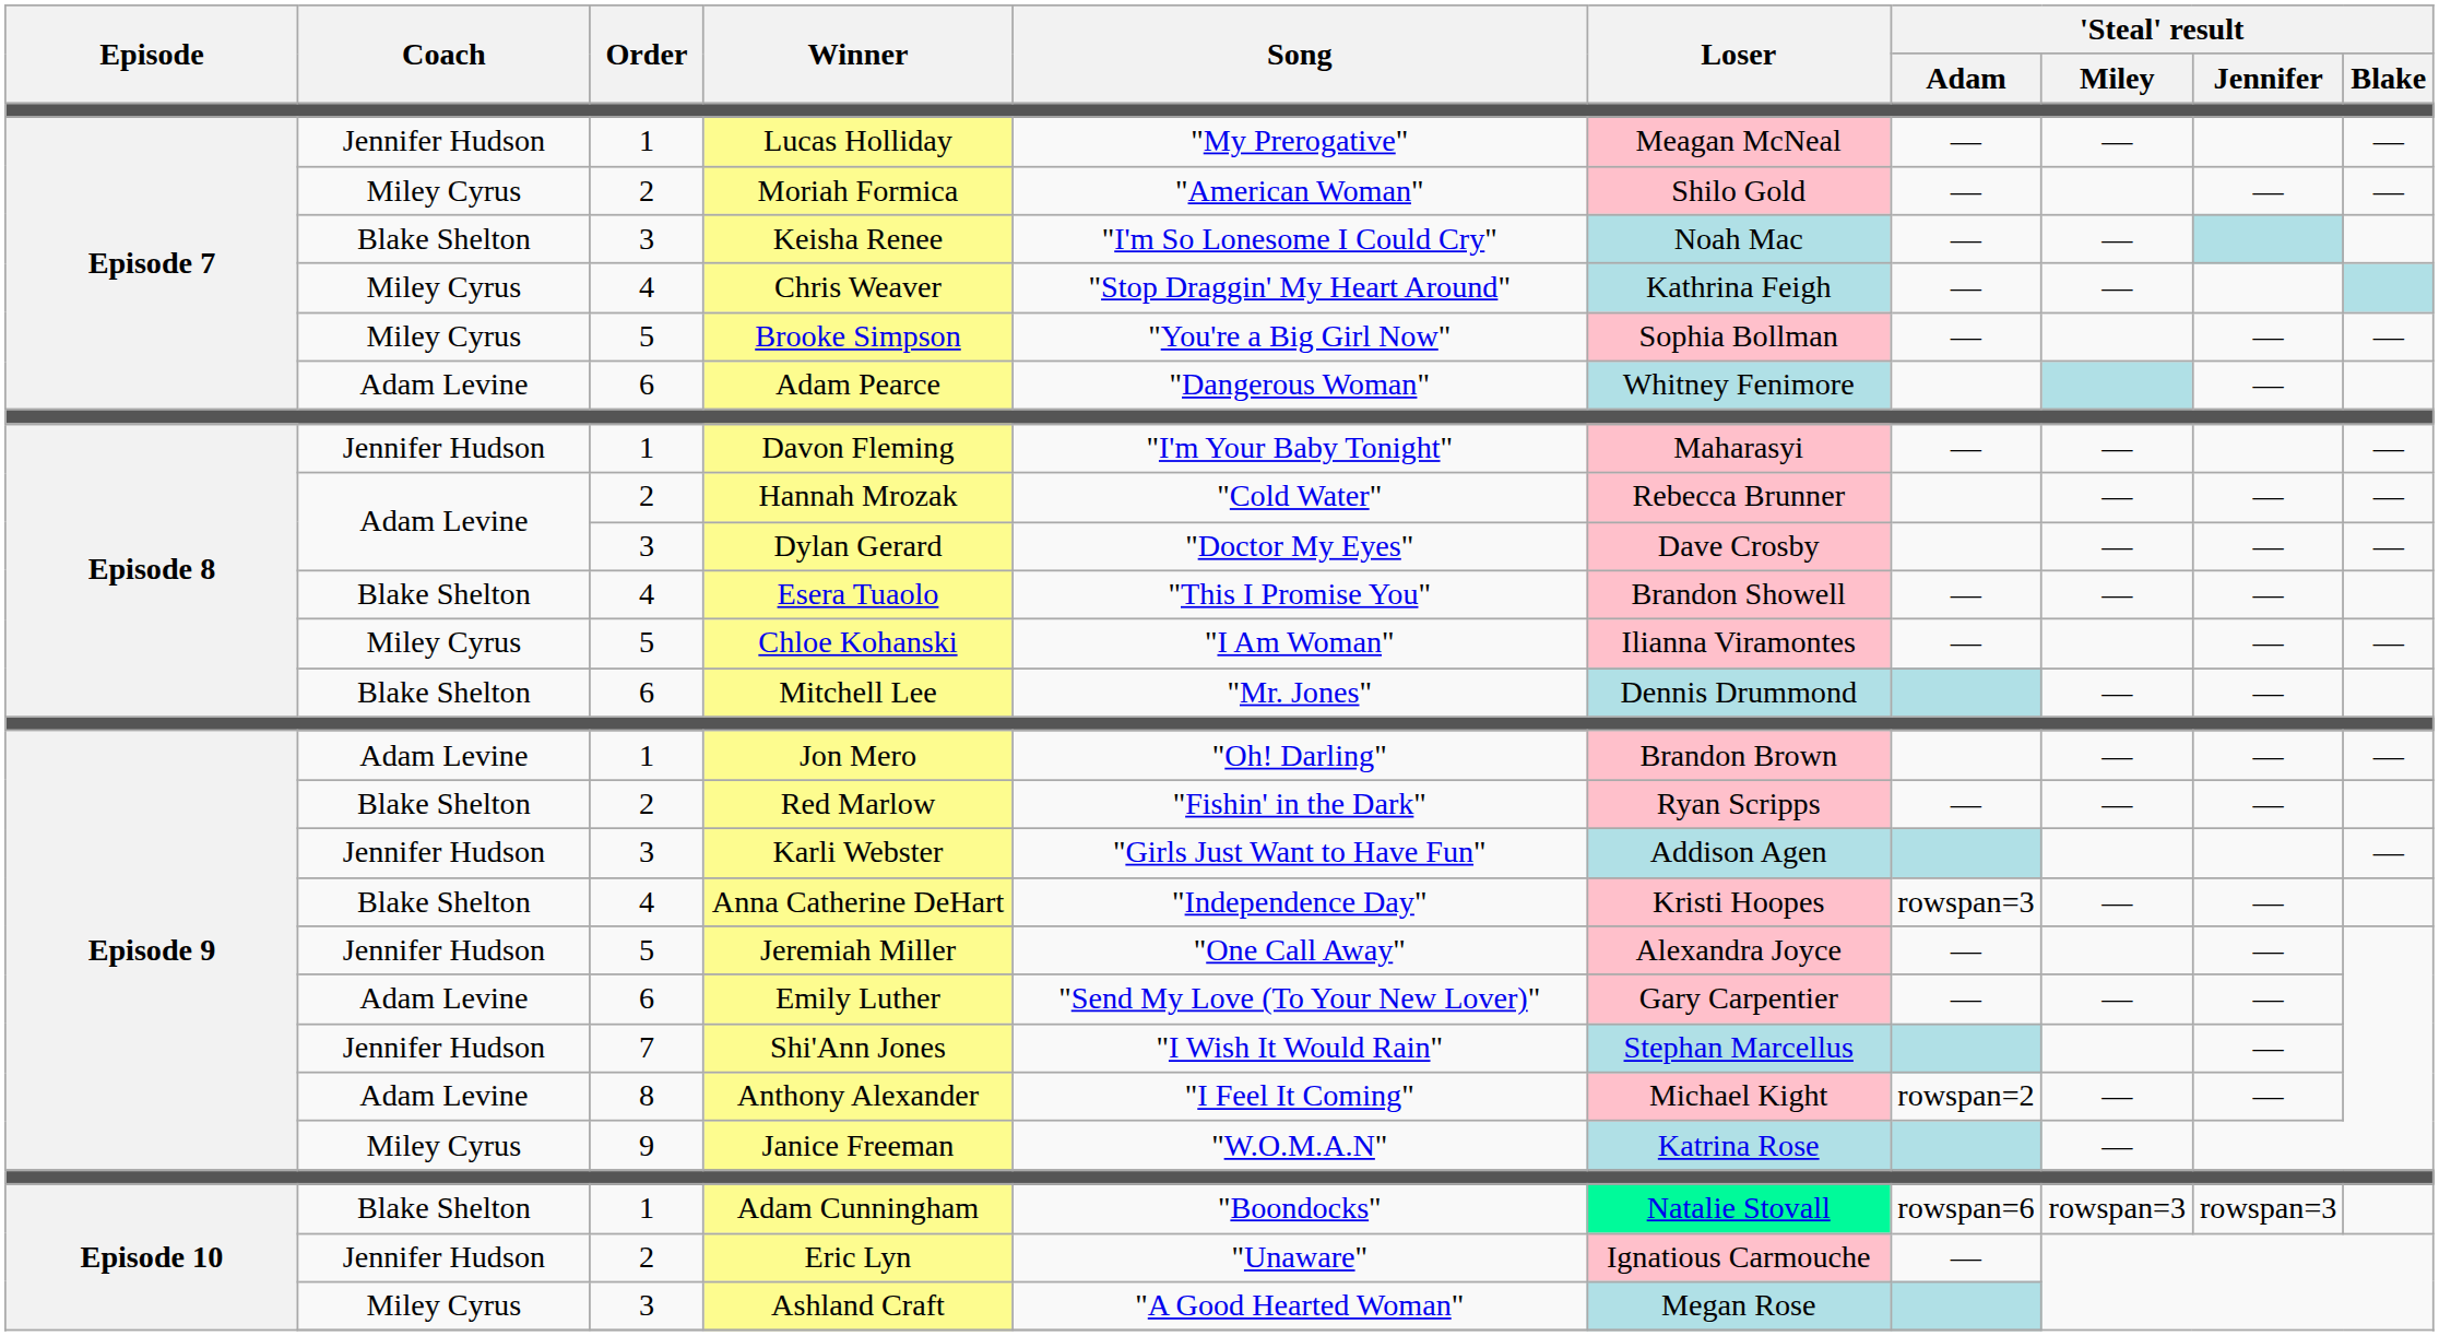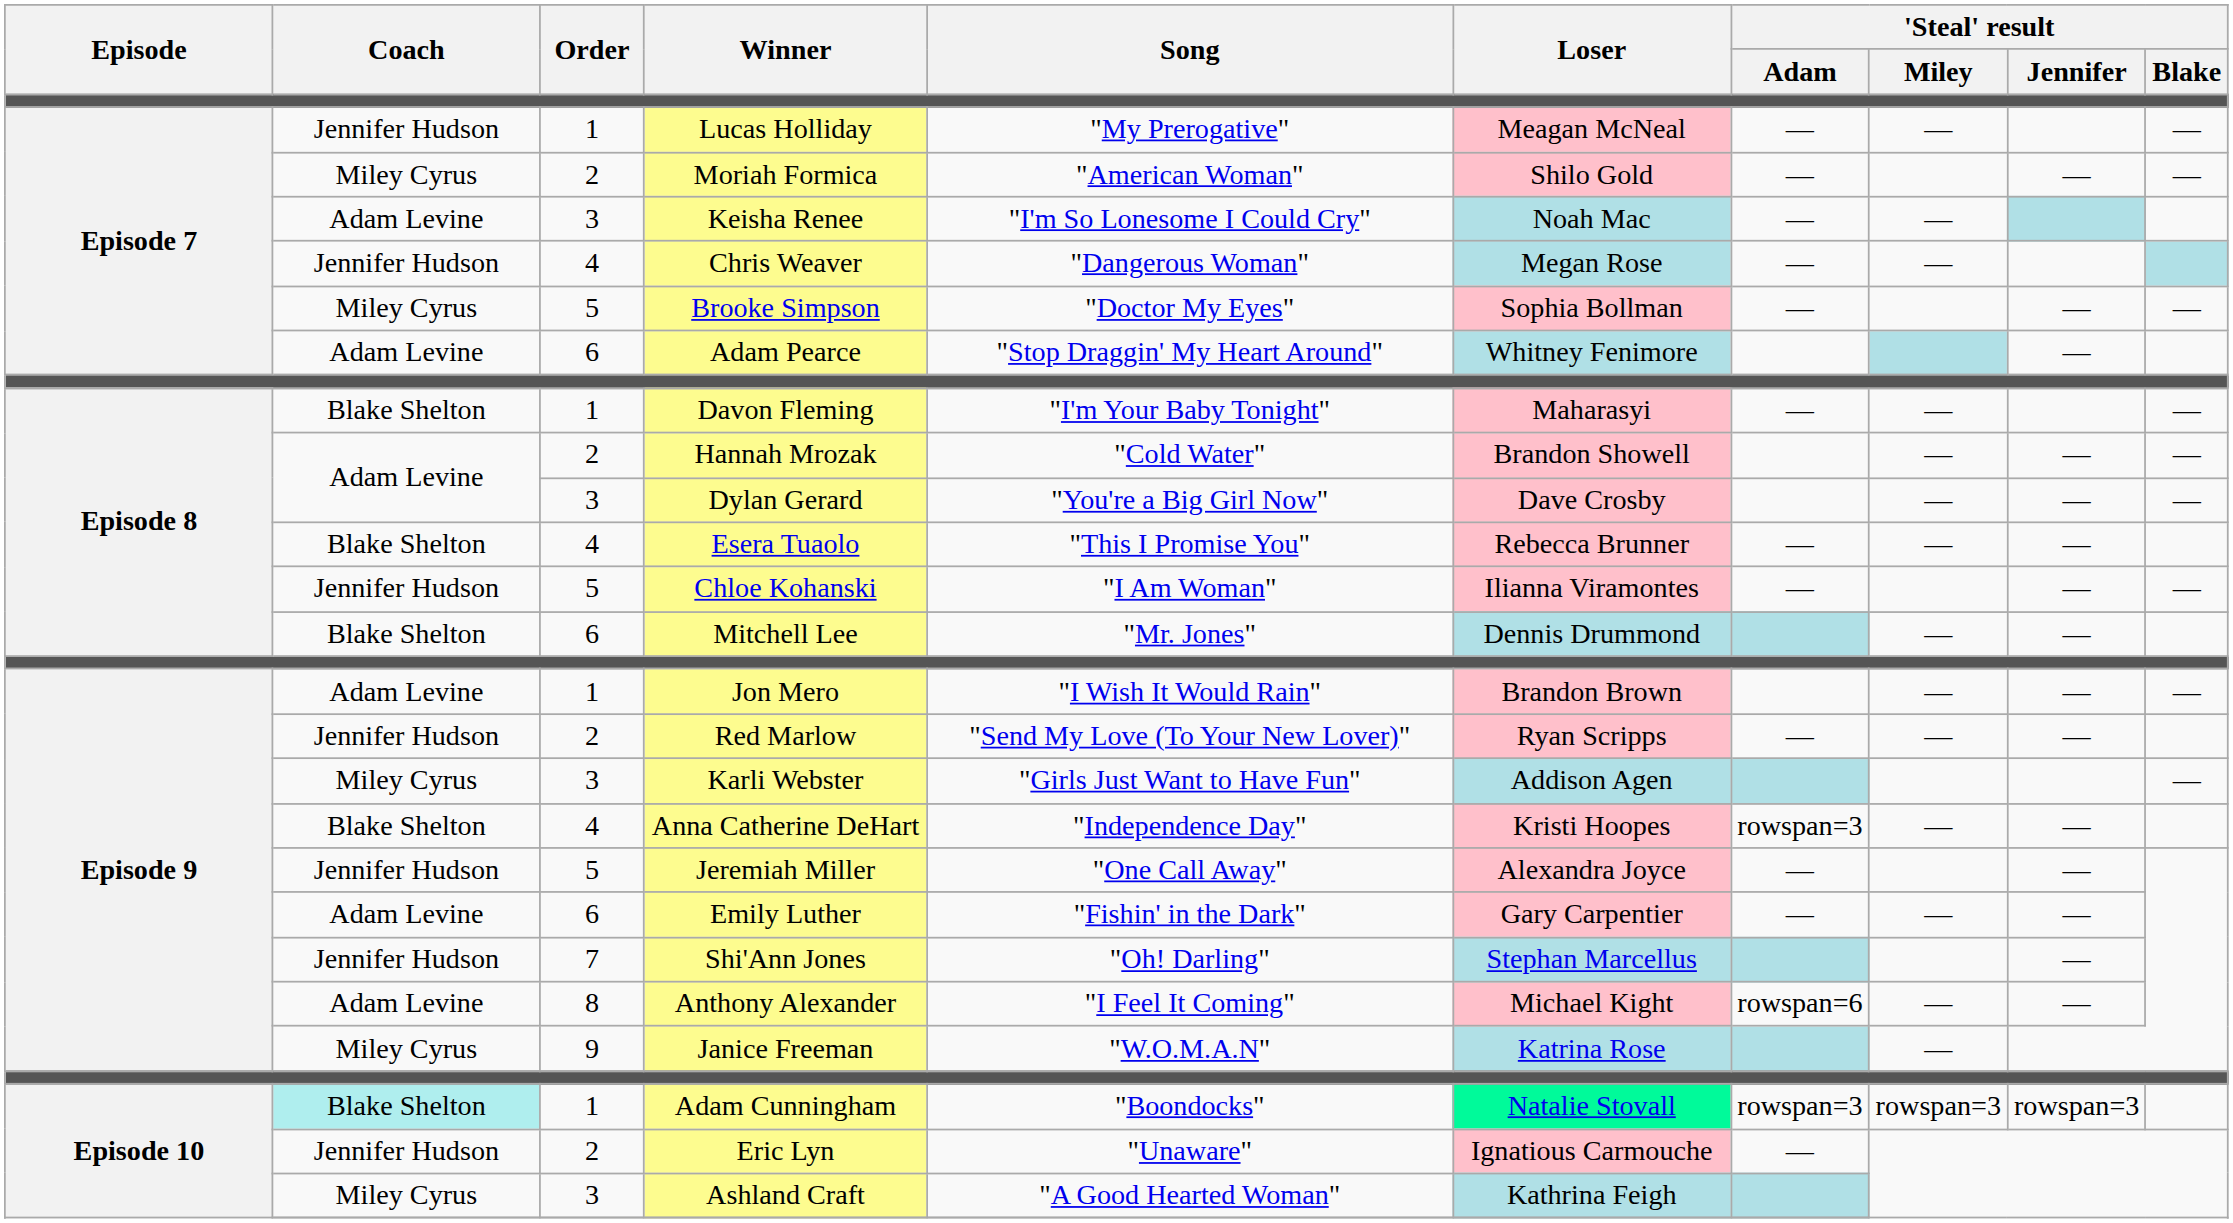Keisha Renee | Coach: Blake Shelton -> Adam Levine
Chris Weaver | Coach: Miley Cyrus -> Jennifer Hudson
Chris Weaver | Song: "Stop Draggin' My Heart Around" -> "Dangerous Woman"
Chris Weaver | Loser: Kathrina Feigh -> Megan Rose
Brooke Simpson | Song: "You're a Big Girl Now" -> "Doctor My Eyes"
Adam Pearce | Song: "Dangerous Woman" -> "Stop Draggin' My Heart Around"
Davon Fleming | Coach: Jennifer Hudson -> Blake Shelton
Hannah Mrozak | Loser: Rebecca Brunner -> Brandon Showell
Dylan Gerard | Song: "Doctor My Eyes" -> "You're a Big Girl Now"
Esera Tuaolo | Loser: Brandon Showell -> Rebecca Brunner
Chloe Kohanski | Coach: Miley Cyrus -> Jennifer Hudson
Jon Mero | Song: "Oh! Darling" -> "I Wish It Would Rain"
Red Marlow | Coach: Blake Shelton -> Jennifer Hudson
Red Marlow | Song: "Fishin' in the Dark" -> "Send My Love (To Your New Lover)"
Karli Webster | Coach: Jennifer Hudson -> Miley Cyrus
Emily Luther | Song: "Send My Love (To Your New Lover)" -> "Fishin' in the Dark"
Shi'Ann Jones | Song: "I Wish It Would Rain" -> "Oh! Darling"
Anthony Alexander | 'Steal' result / Adam: rowspan=2 -> rowspan=6
Adam Cunningham | Coach: no background -> paleturquoise background
Adam Cunningham | 'Steal' result / Adam: rowspan=6 -> rowspan=3
Ashland Craft | Loser: Megan Rose -> Kathrina Feigh
